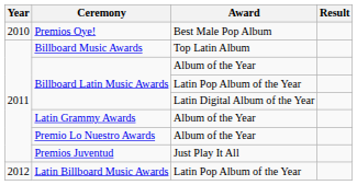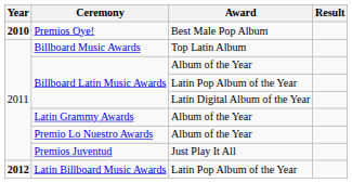Premios Oye! | Year: normal -> bold
Latin Billboard Music Awards | Year: normal -> bold
